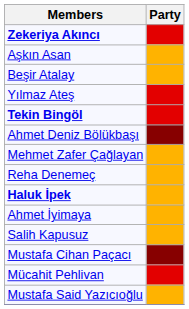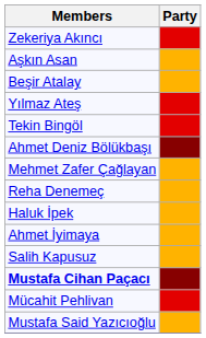Zekeriya Akıncı | Members: bold -> normal
Tekin Bingöl | Members: bold -> normal
Haluk İpek | Members: bold -> normal
Mustafa Cihan Paçacı | Members: normal -> bold
